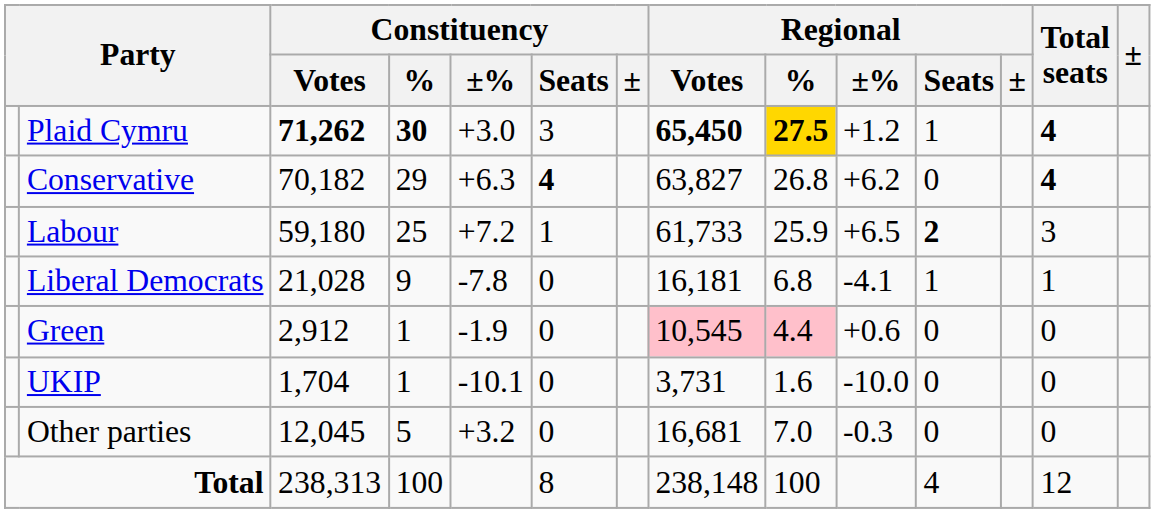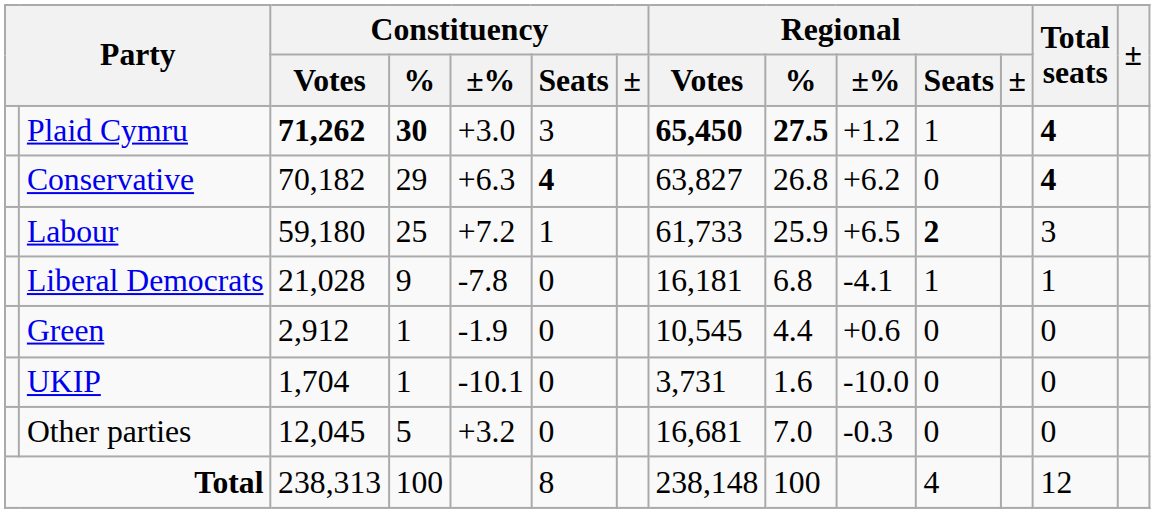Plaid Cymru | Regional / %: gold background -> no background
Green | Regional / Votes: pink background -> no background
Green | Regional / %: pink background -> no background
